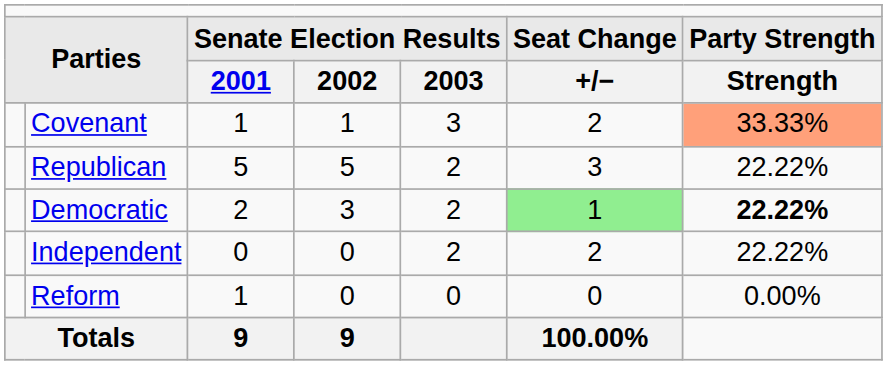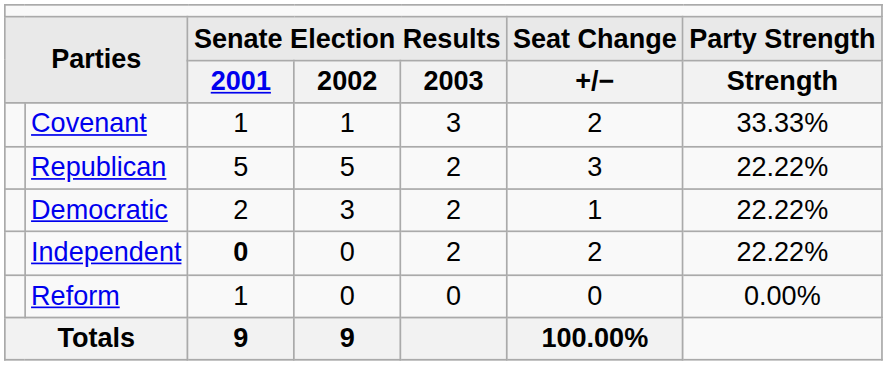Covenant | column 7: lightsalmon background -> no background
Democratic | column 6: lightgreen background -> no background
Democratic | column 7: bold -> normal
Independent | column 3: normal -> bold
